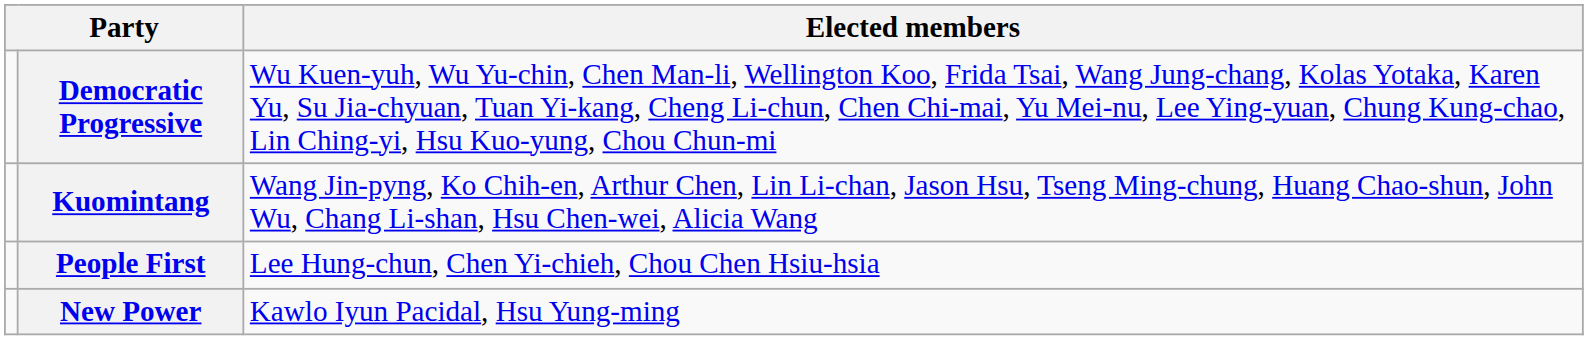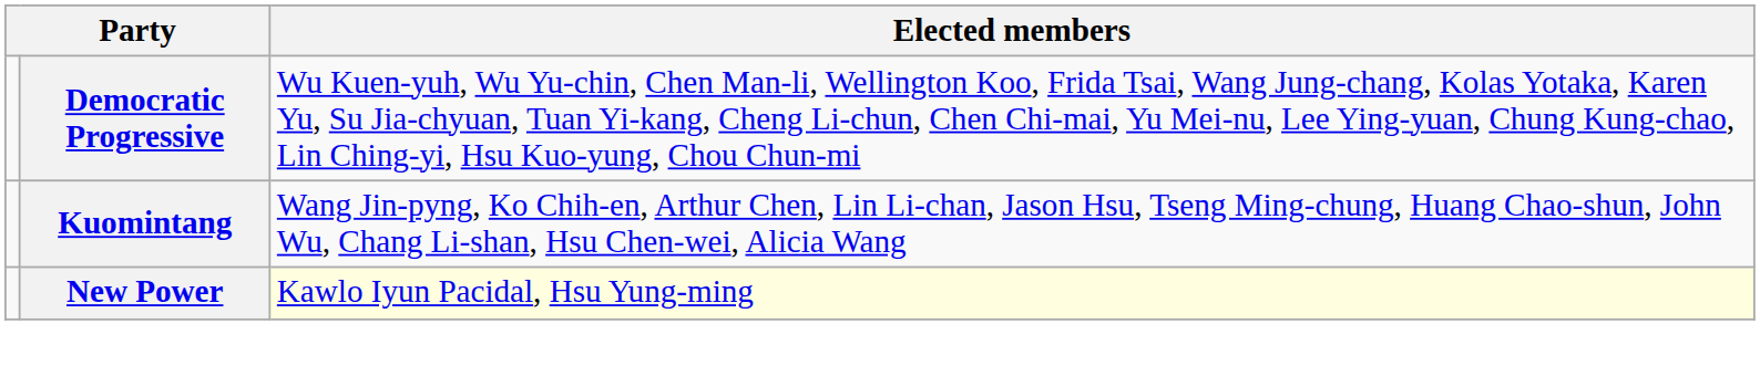- row: People First | Lee Hung-chun, Chen Yi-chieh, Chou Chen Hsiu-hsia
New Power | Elected members: no background -> lightyellow background
